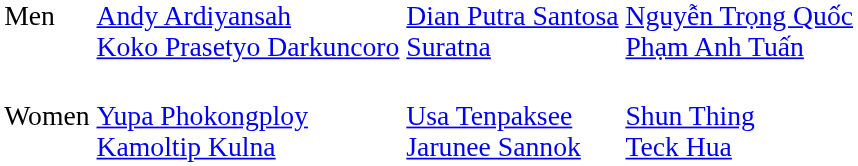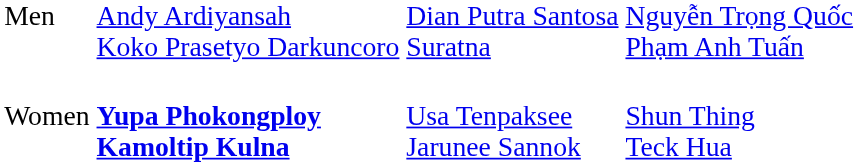Women | column 2: normal -> bold
